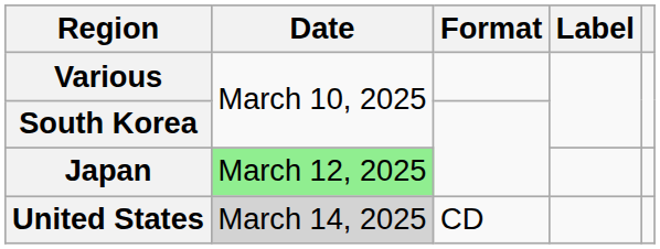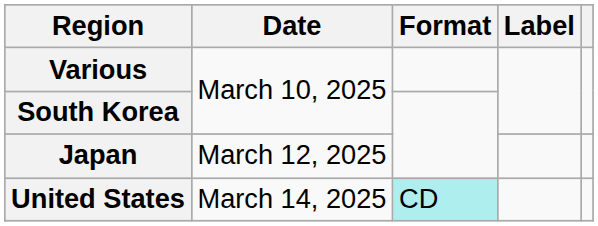Japan | Date: lightgreen background -> no background
United States | Date: lightgrey background -> no background
United States | Format: no background -> paleturquoise background
